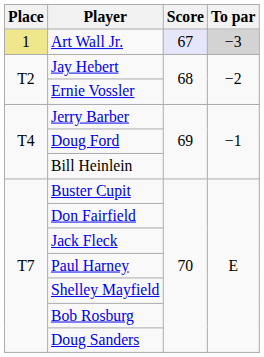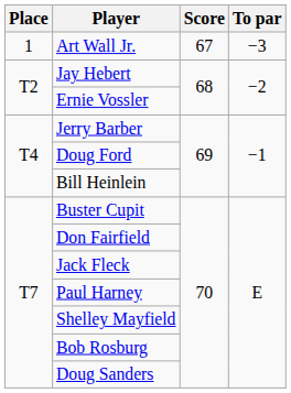Art Wall Jr. | Place: khaki background -> no background
Art Wall Jr. | Score: lavender background -> no background
Art Wall Jr. | To par: lightgrey background -> no background
